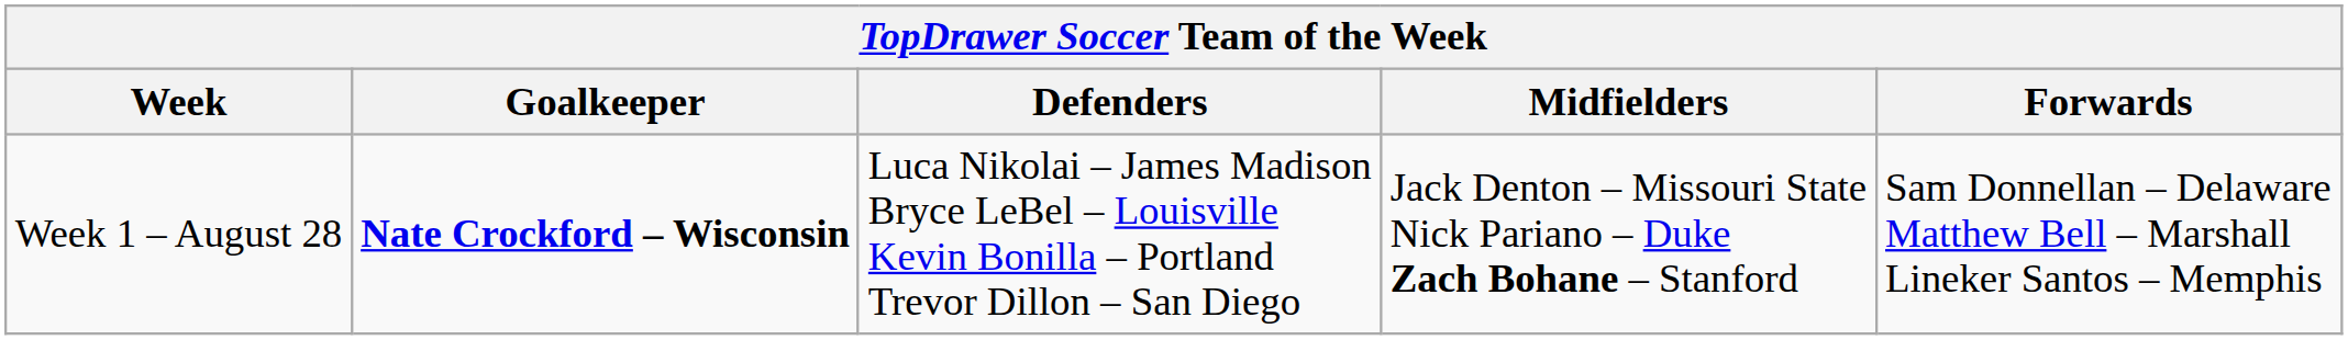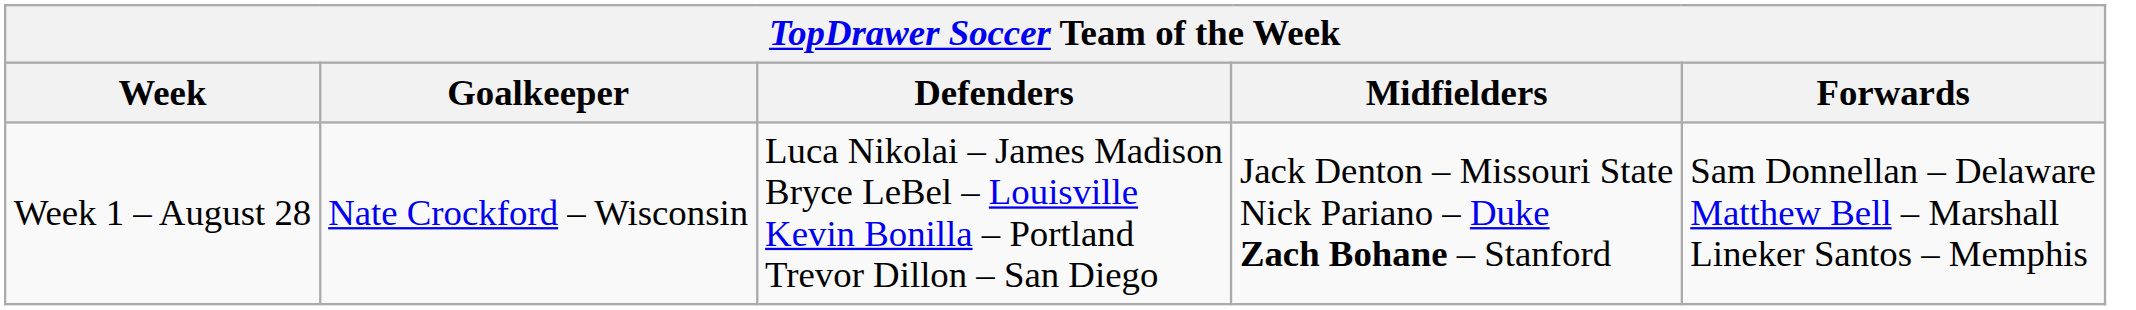Week 1 – August 28 | Goalkeeper: bold -> normal
